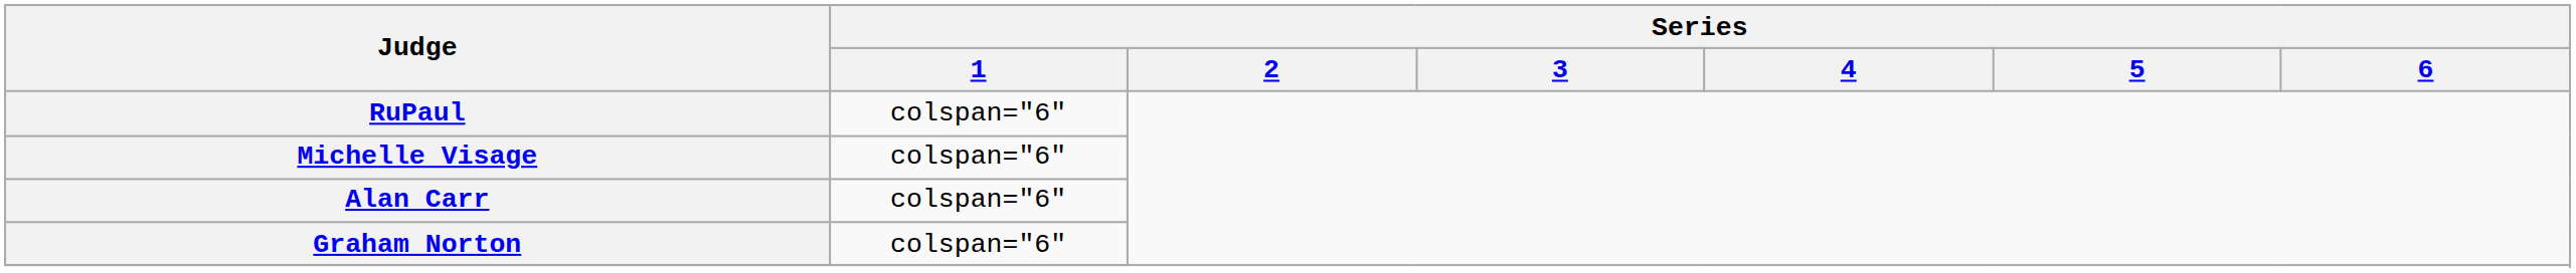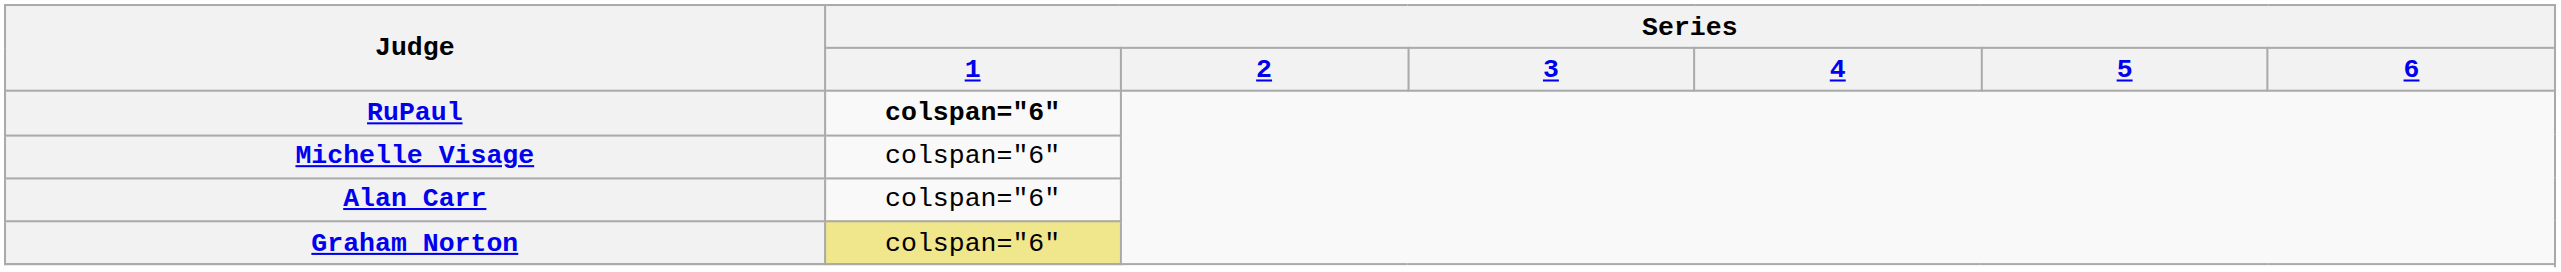RuPaul | Series / 1: normal -> bold
Graham Norton | Series / 1: no background -> khaki background
